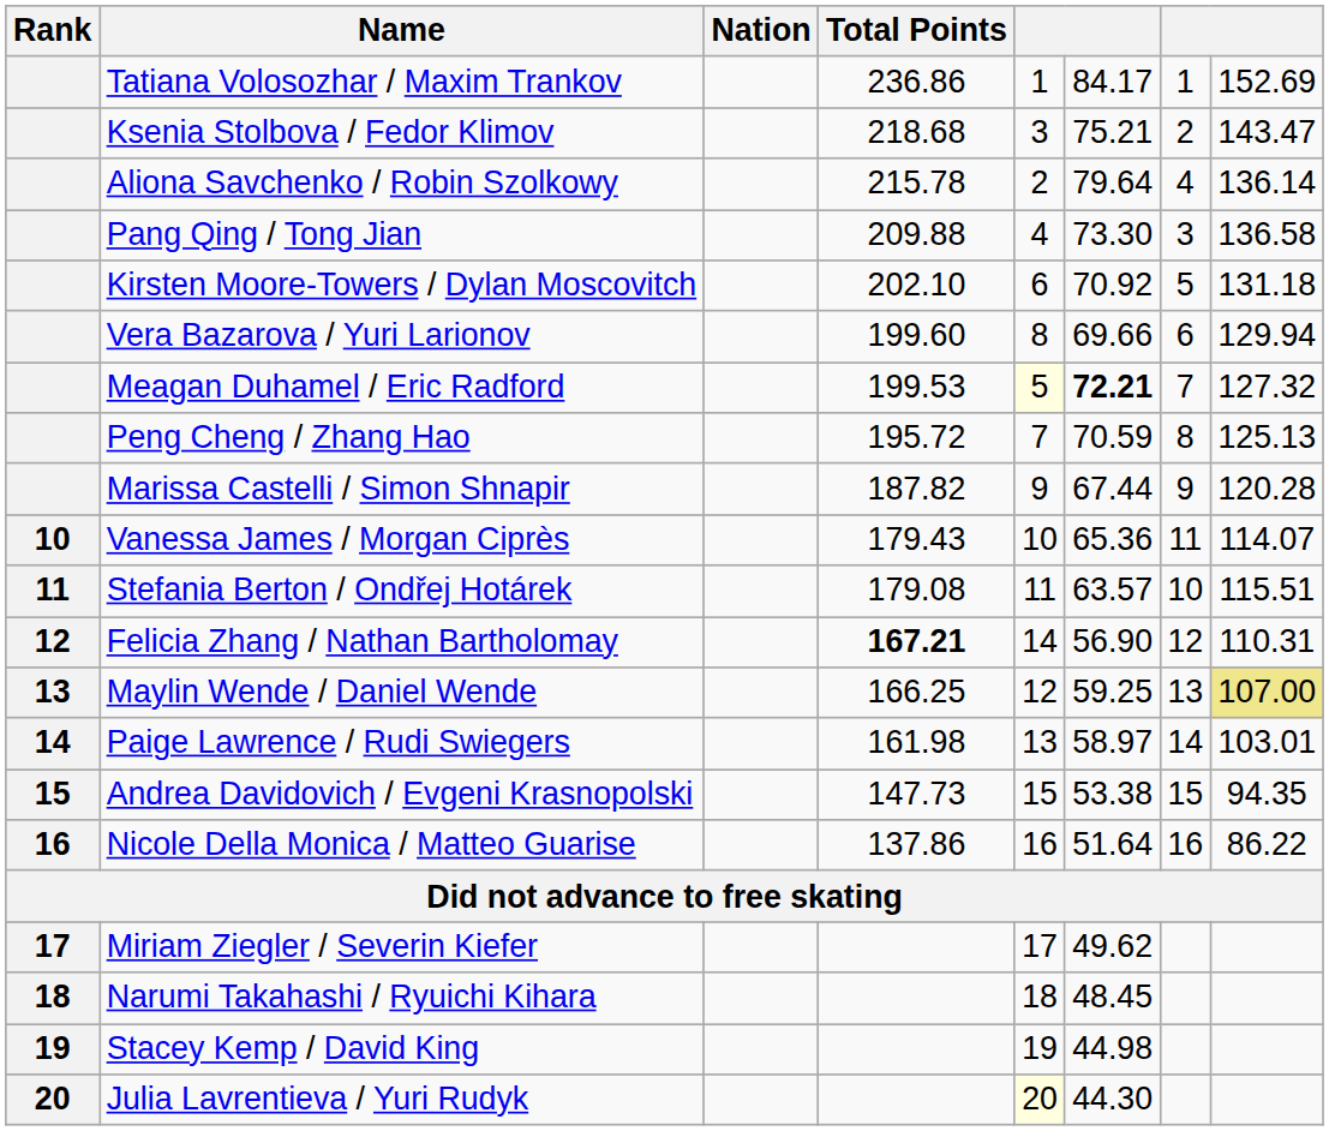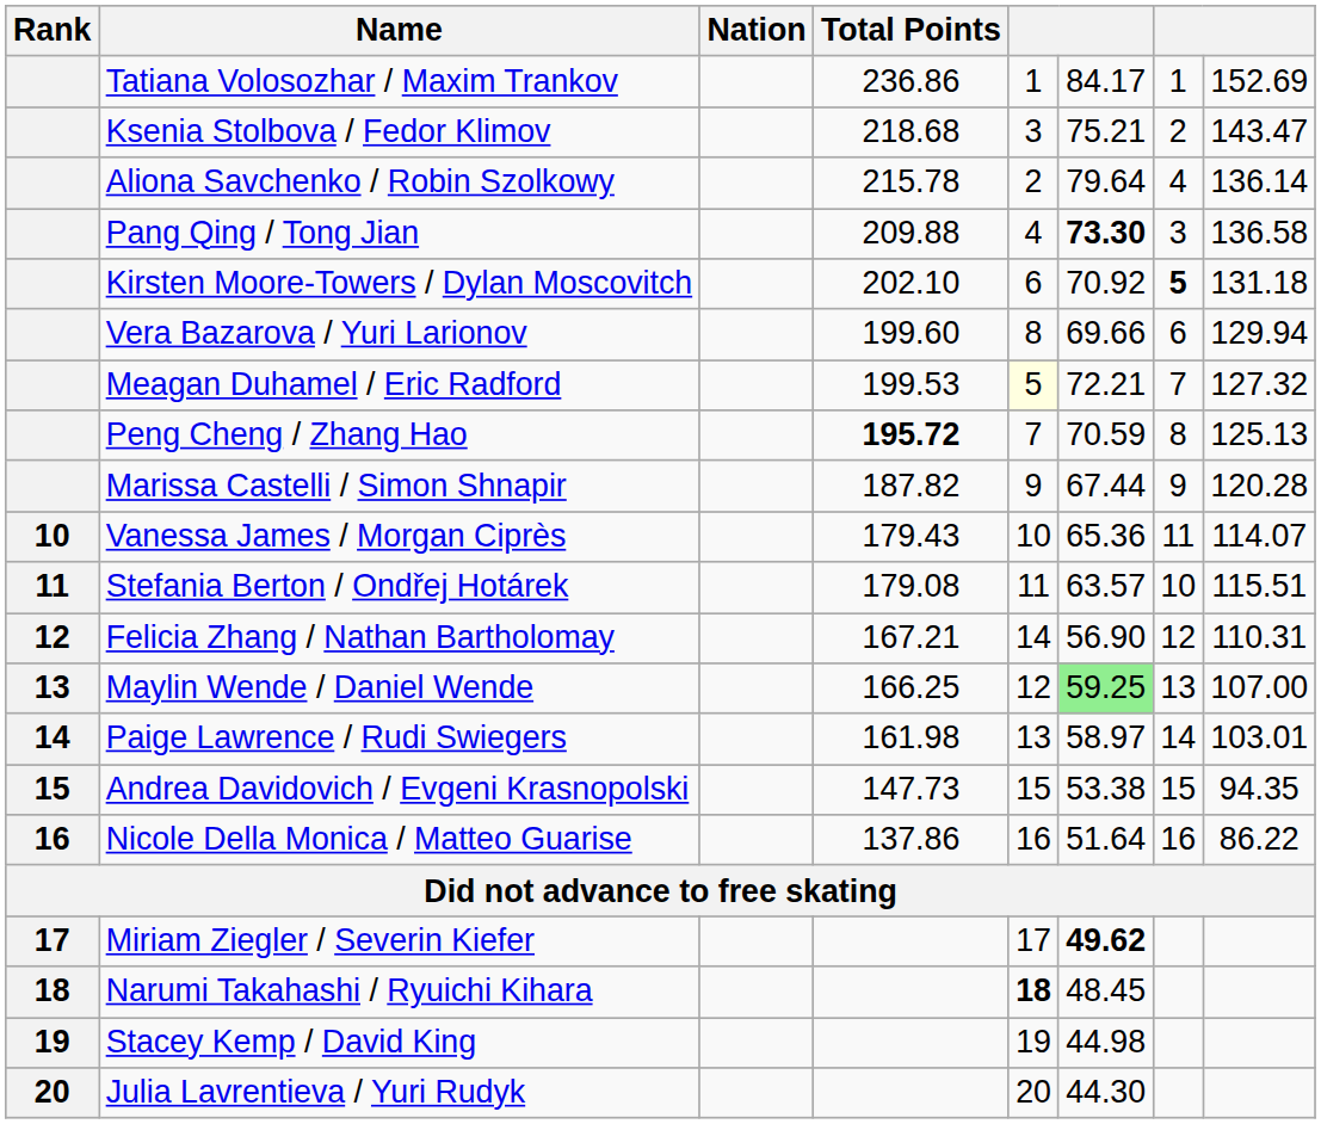Pang Qing / Tong Jian | column 6: normal -> bold
Kirsten Moore-Towers / Dylan Moscovitch | column 7: normal -> bold
Meagan Duhamel / Eric Radford | column 6: bold -> normal
Peng Cheng / Zhang Hao | Total Points: normal -> bold
Felicia Zhang / Nathan Bartholomay | Total Points: bold -> normal
Maylin Wende / Daniel Wende | column 6: no background -> lightgreen background
Maylin Wende / Daniel Wende | column 8: khaki background -> no background
Miriam Ziegler / Severin Kiefer | column 6: normal -> bold
Narumi Takahashi / Ryuichi Kihara | column 5: normal -> bold
Julia Lavrentieva / Yuri Rudyk | column 5: lightyellow background -> no background
